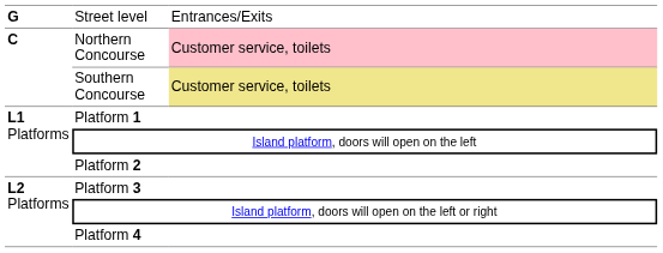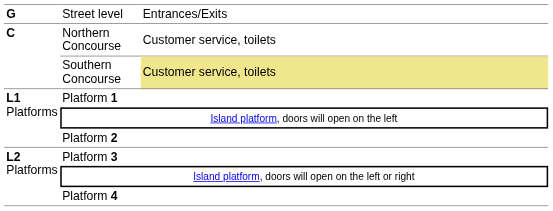Northern Concourse | column 3: pink background -> no background
